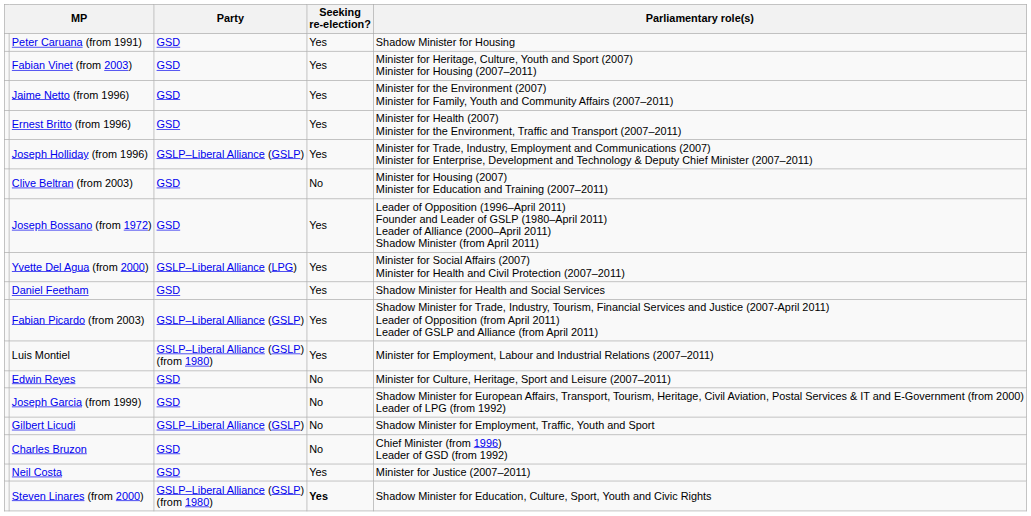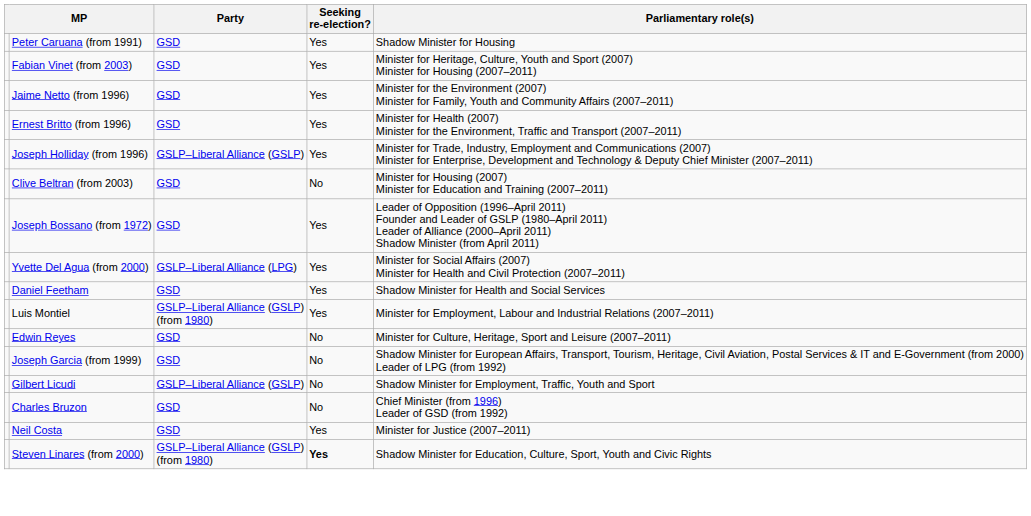- row: Fabian Picardo (from 2003) | GSLP–Liberal Alliance (GSLP) | Yes | Shadow Minister for Trade, Industry, Tourism, Financial Services and Justice (2007-April 2011) Leader of Opposition (from April 2011) Leader of GSLP and Alliance (from April 2011)
